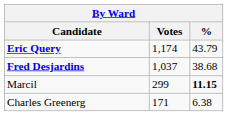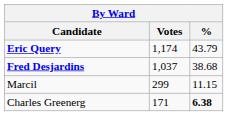Marcil | %: bold -> normal
Charles Greenerg | %: normal -> bold
